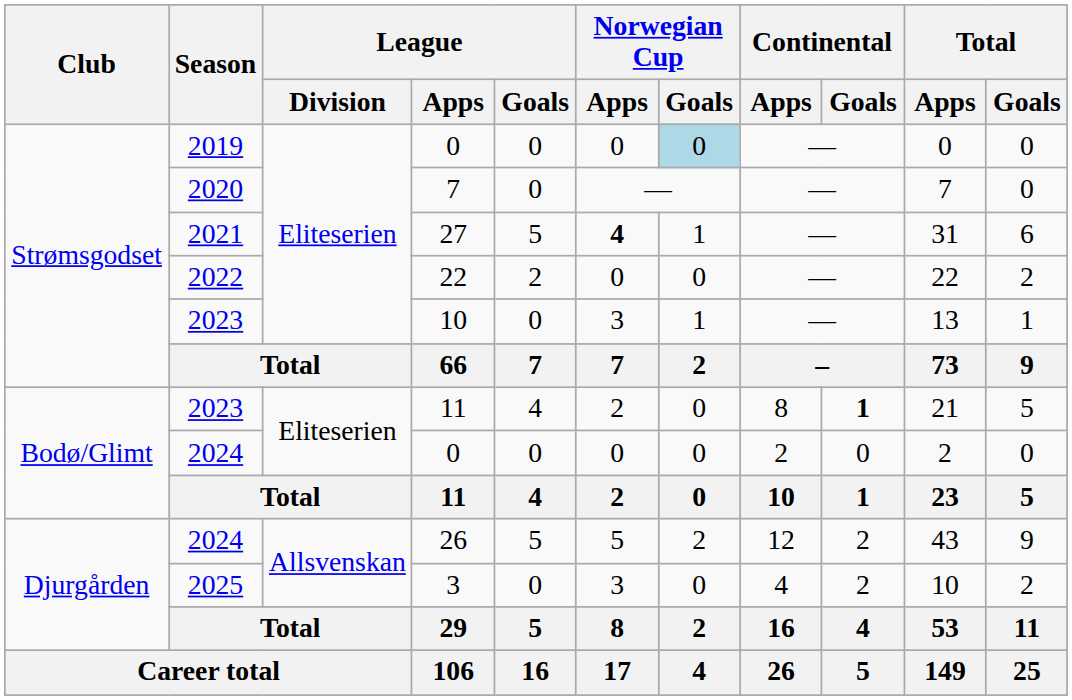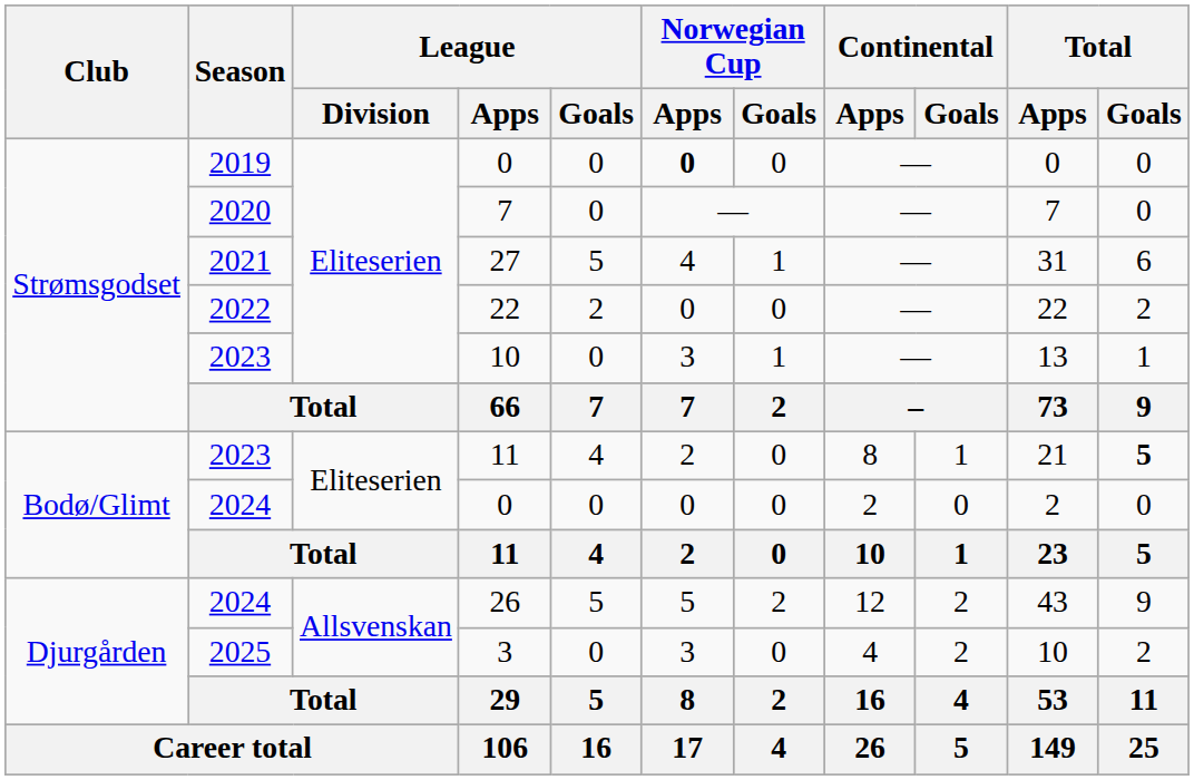2019 / 0 | Norwegian Cup / Apps: normal -> bold
2019 / 0 | Norwegian Cup / Goals: lightblue background -> no background
27 | Norwegian Cup / Apps: bold -> normal
2023 / 11 | Continental / Goals: bold -> normal
2023 / 11 | Total / Goals: normal -> bold
